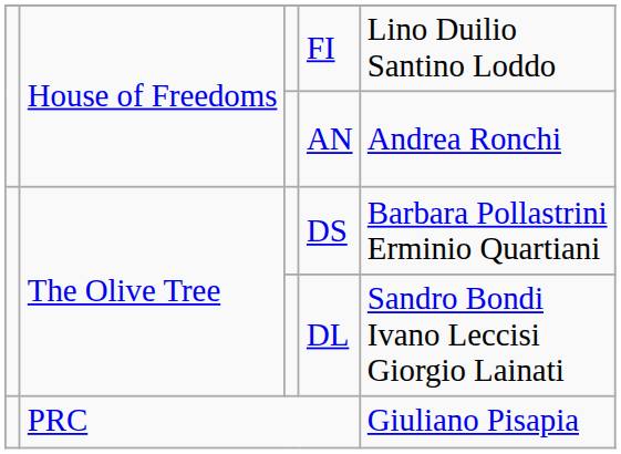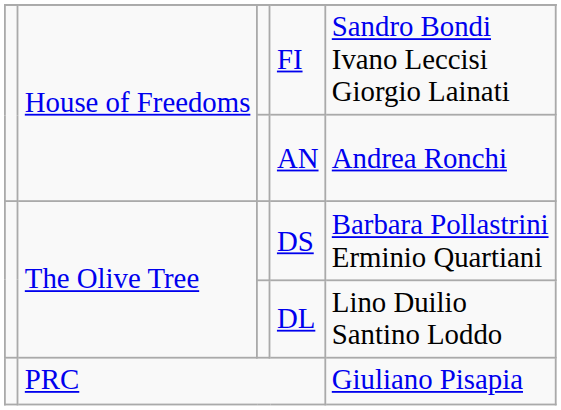FI | column 5: Lino Duilio Santino Loddo -> Sandro Bondi Ivano Leccisi Giorgio Lainati
DL | column 5: Sandro Bondi Ivano Leccisi Giorgio Lainati -> Lino Duilio Santino Loddo
